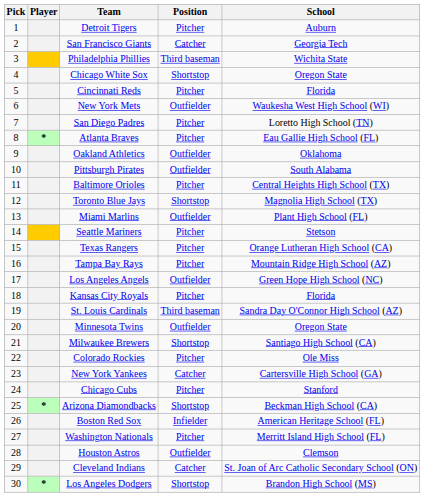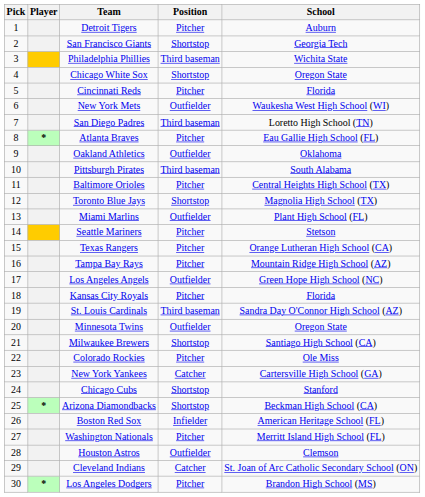San Francisco Giants | Position: Catcher -> Shortstop
San Diego Padres | Position: Pitcher -> Third baseman
Pittsburgh Pirates | Position: Outfielder -> Third baseman
Chicago Cubs | Position: Pitcher -> Shortstop
Los Angeles Dodgers | Position: Shortstop -> Pitcher
